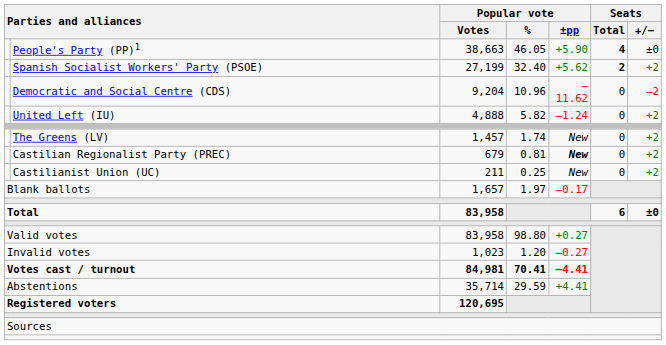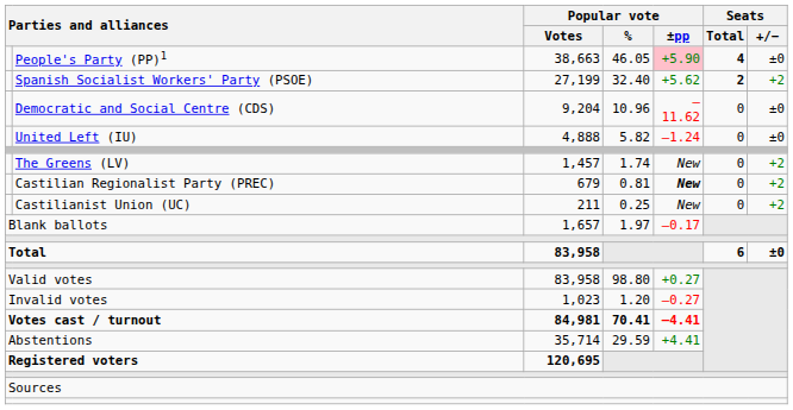People's Party (PP)1 | Popular vote / ±pp: no background -> pink background
Democratic and Social Centre (CDS) | Seats / +/−: –2 -> ±0
United Left (IU) | Seats / +/−: +2 -> ±0
